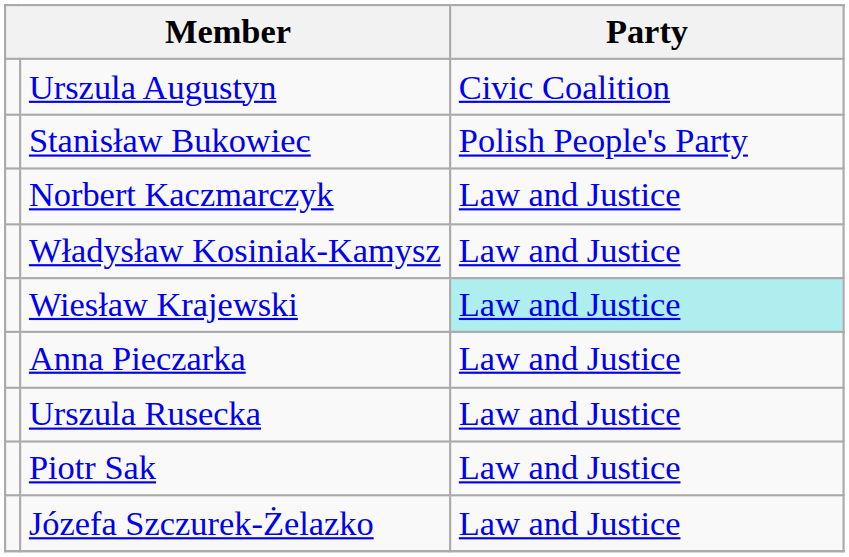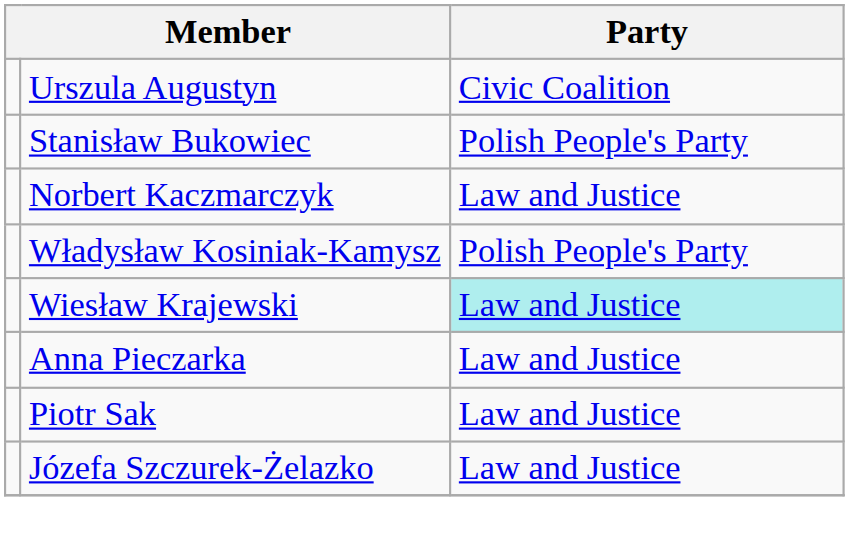Władysław Kosiniak-Kamysz | Party: Law and Justice -> Polish People's Party
- row: Urszula Rusecka | Law and Justice
